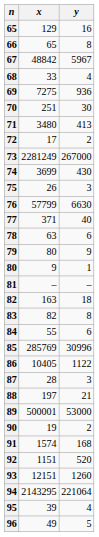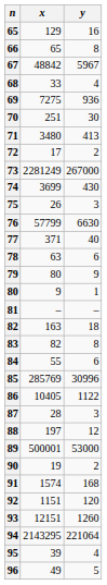88 | y: 21 -> 12
92 | y: 520 -> 120
